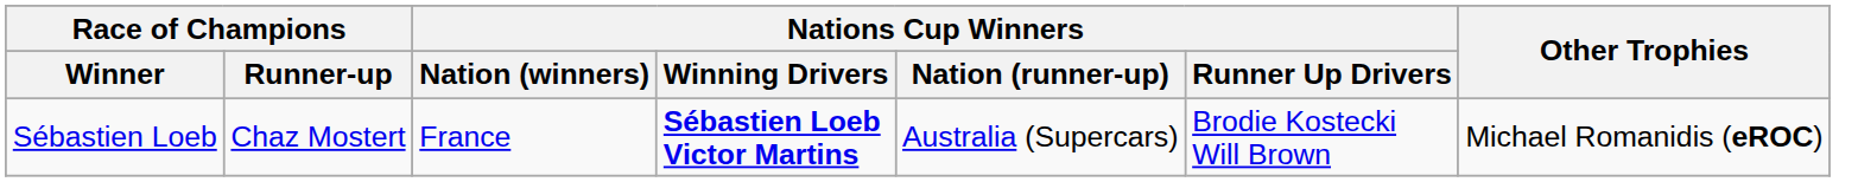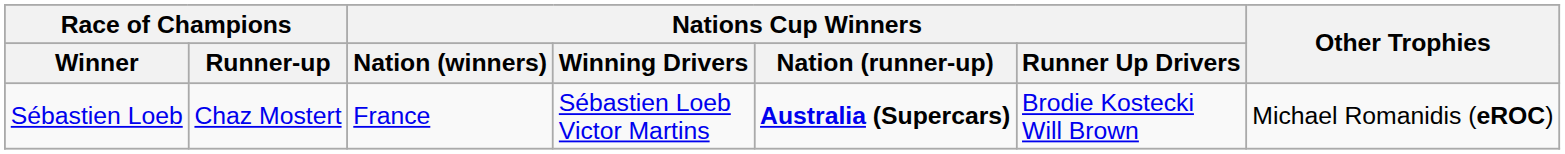Sébastien Loeb | Nations Cup Winners / Winning Drivers: bold -> normal
Sébastien Loeb | Nations Cup Winners / Nation (runner-up): normal -> bold
